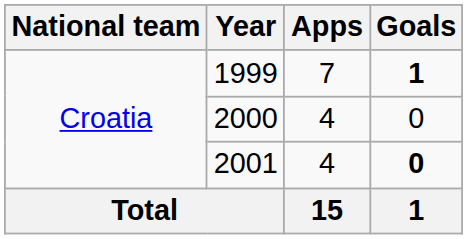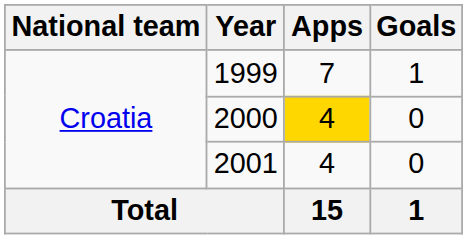1999 | Goals: bold -> normal
2000 | Apps: no background -> gold background
2001 | Goals: bold -> normal
